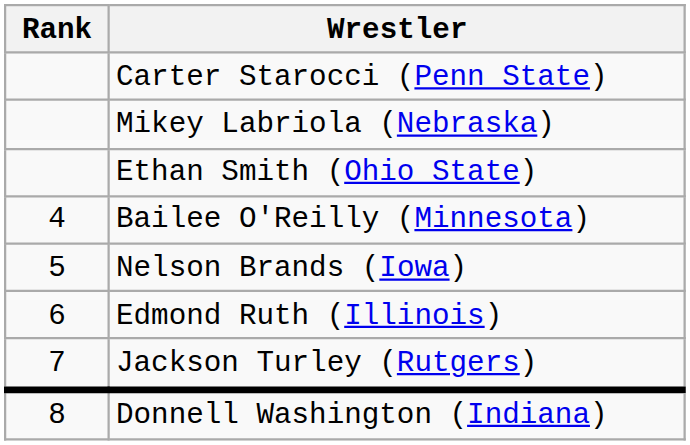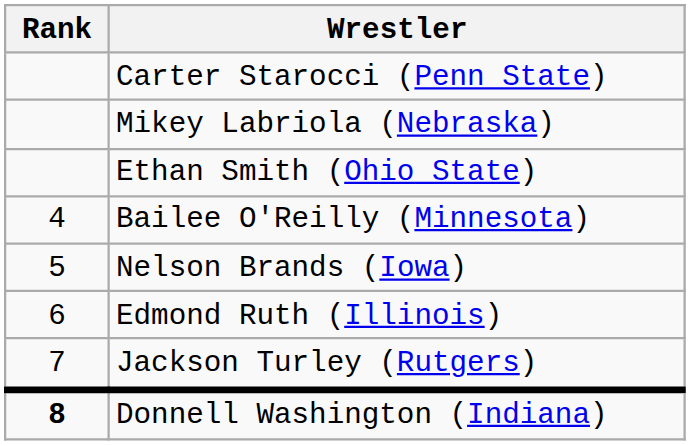Donnell Washington (Indiana) | Rank: normal -> bold
